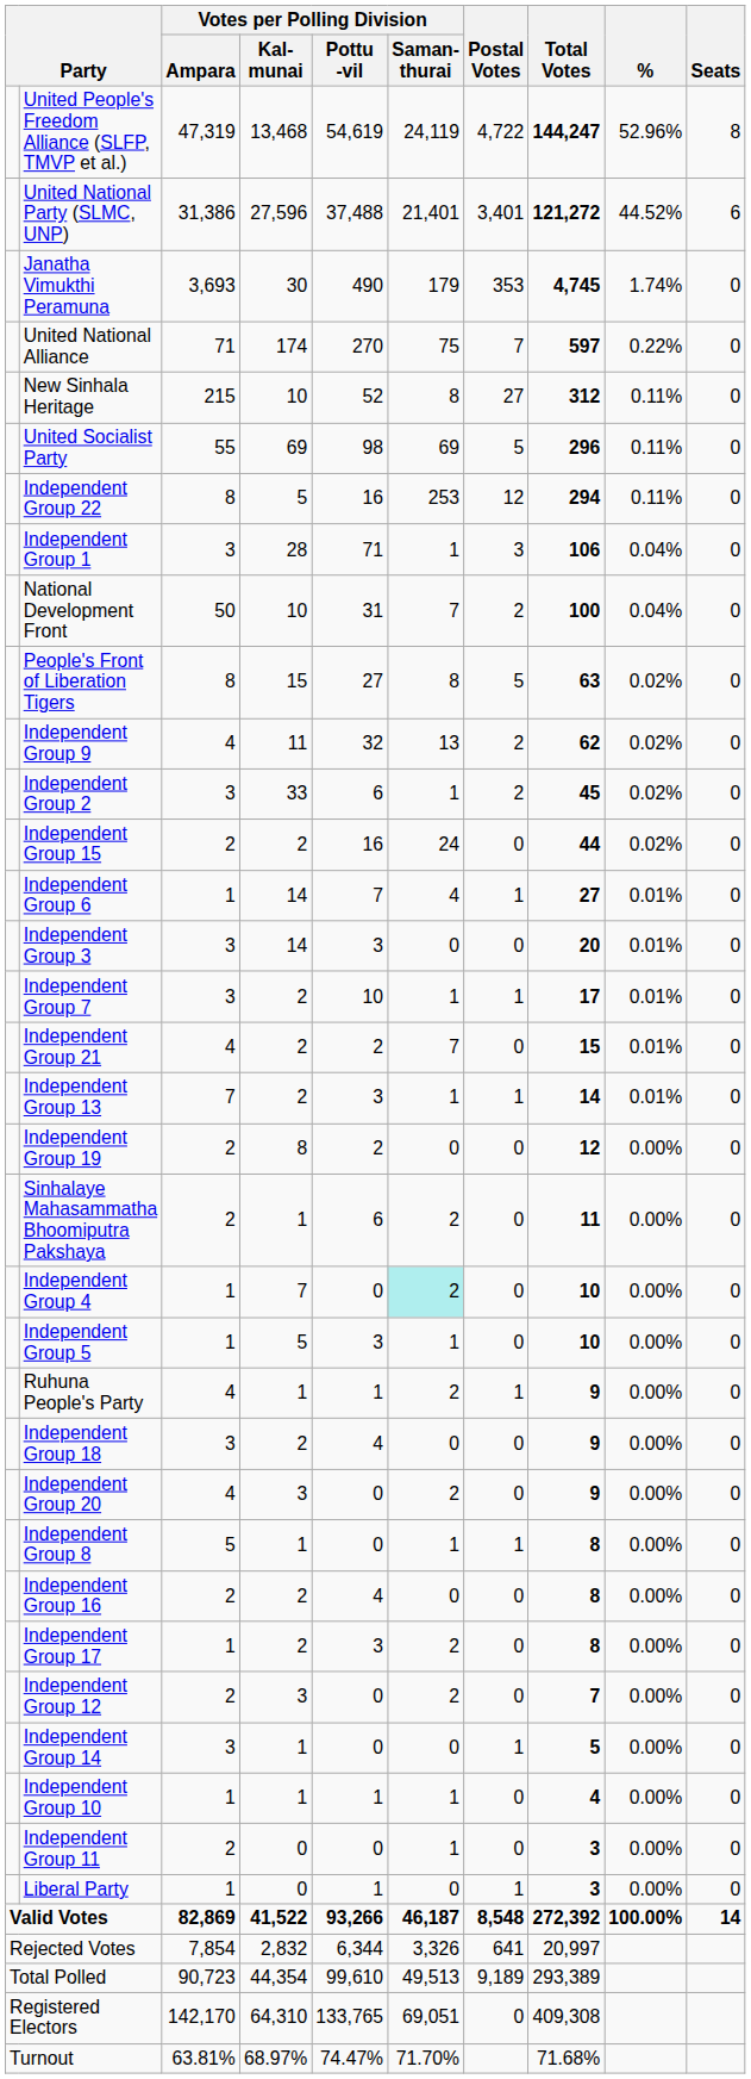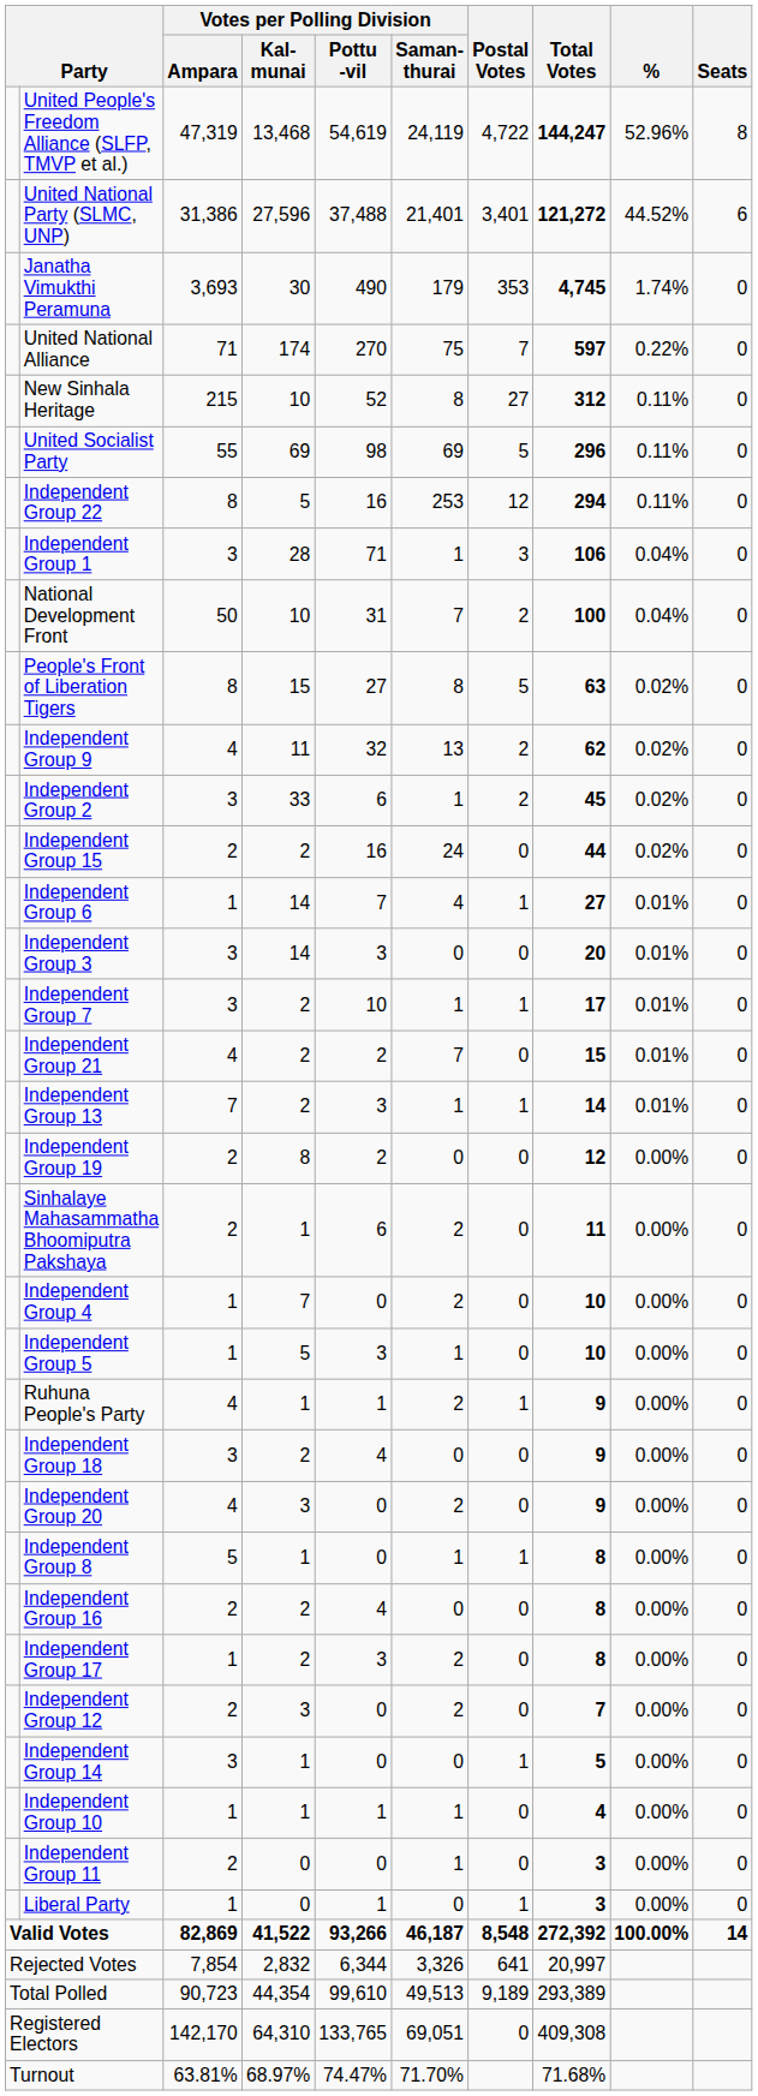Independent Group 4 | Votes per Polling Division / Saman- thurai: paleturquoise background -> no background
